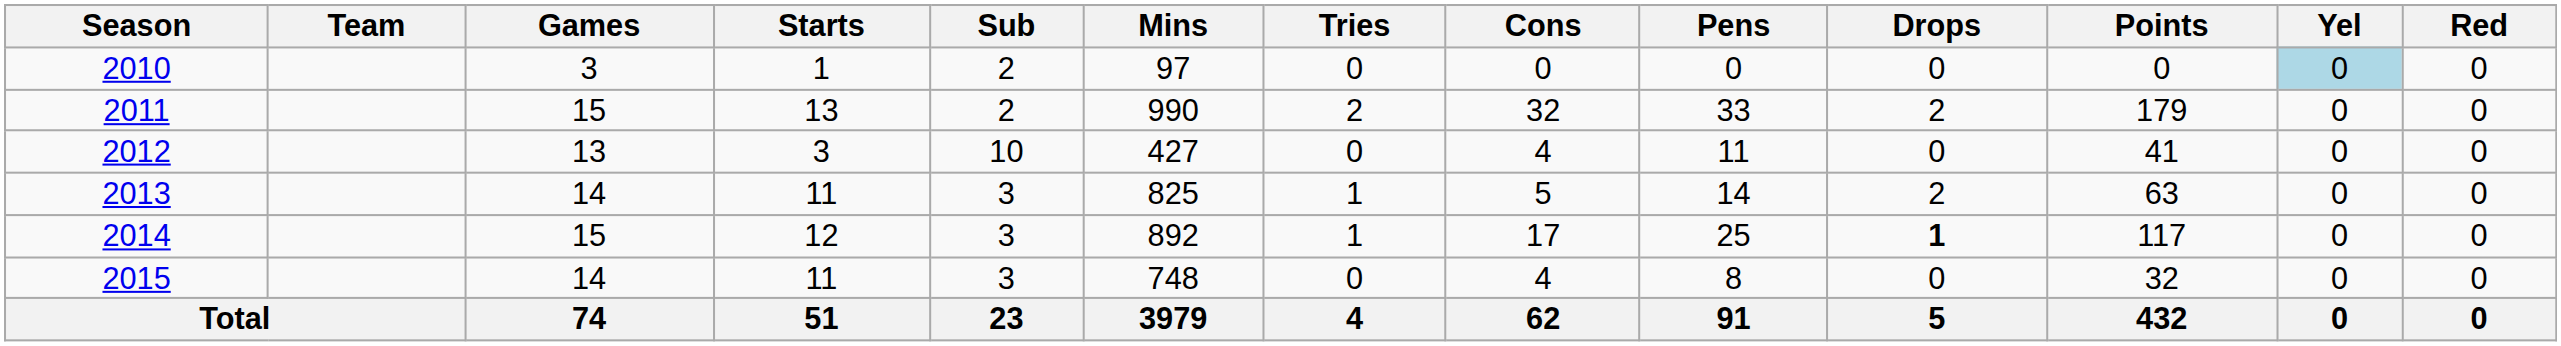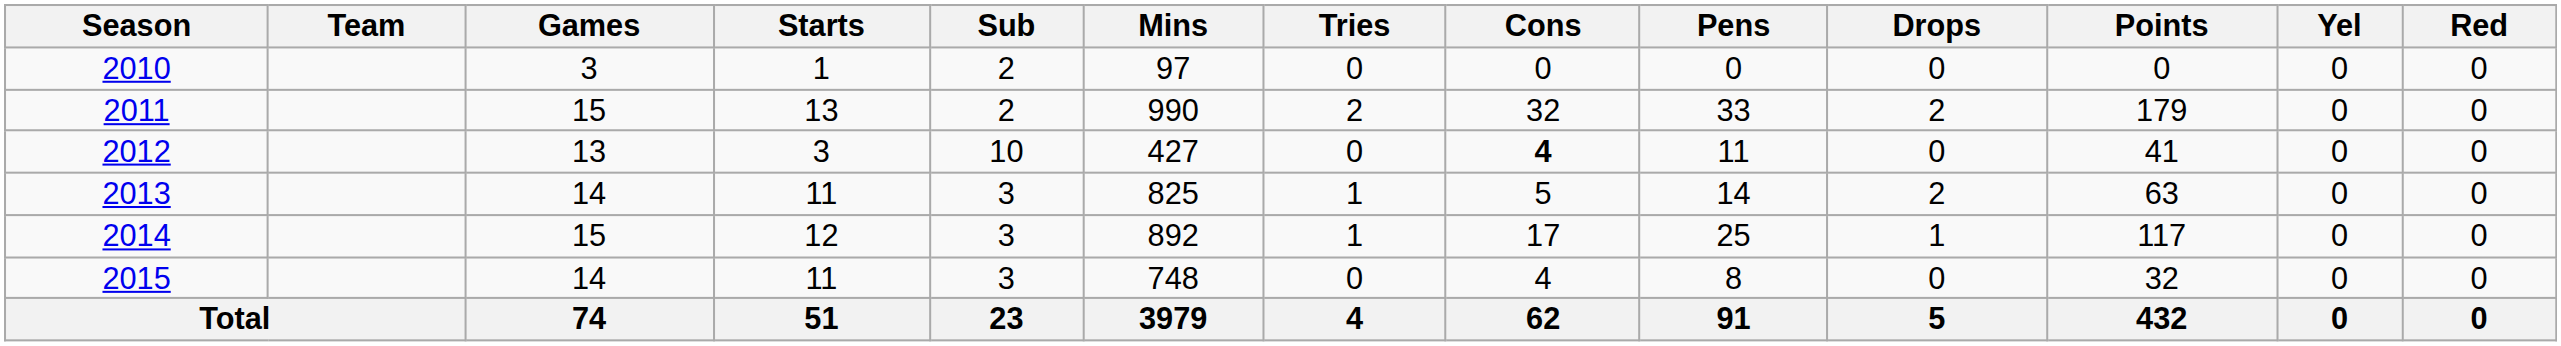2010 | Yel: lightblue background -> no background
2012 | Cons: normal -> bold
2014 | Drops: bold -> normal
